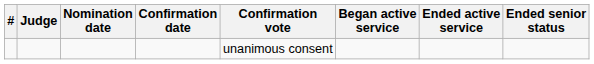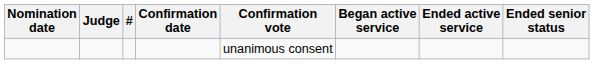columns swapped: # <-> Nomination date
